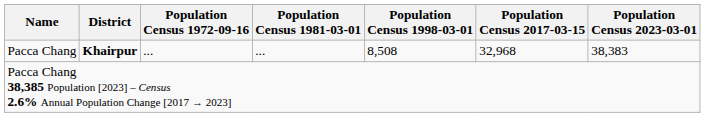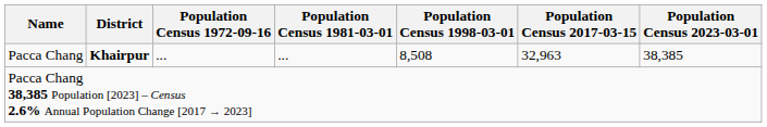Pacca Chang | Population Census 2017-03-15: 32,968 -> 32,963
Pacca Chang | Population Census 2023-03-01: 38,383 -> 38,385
